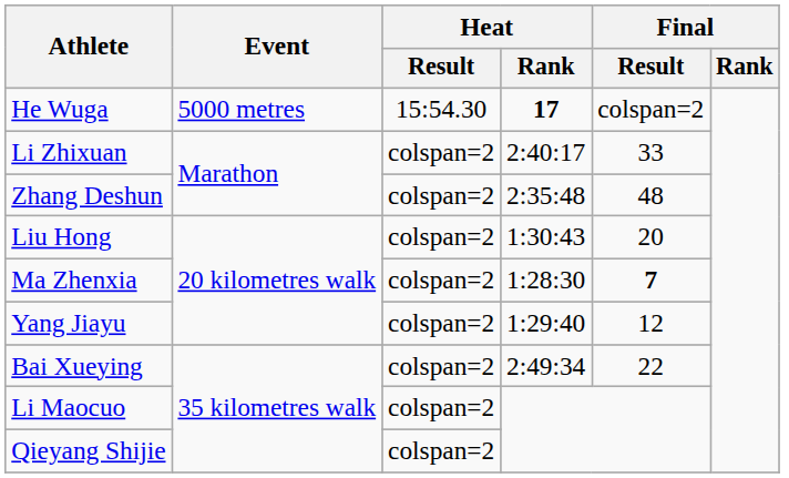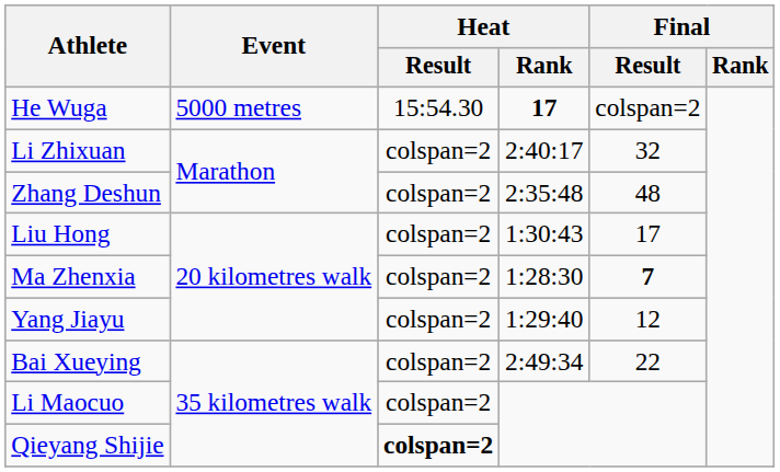Li Zhixuan | Final / Result: 33 -> 32
Liu Hong | Final / Result: 20 -> 17
Qieyang Shijie | Heat / Result: normal -> bold
